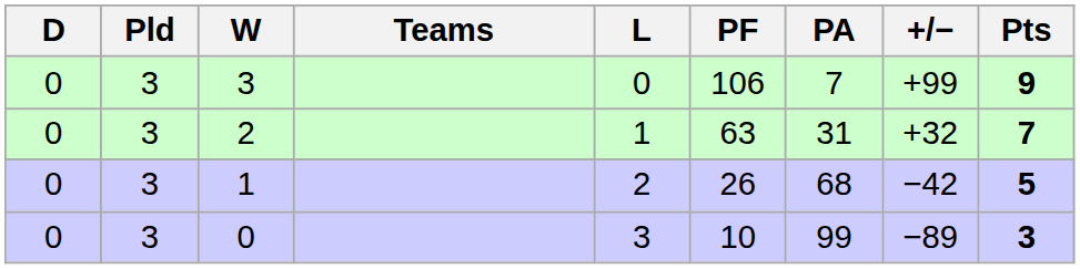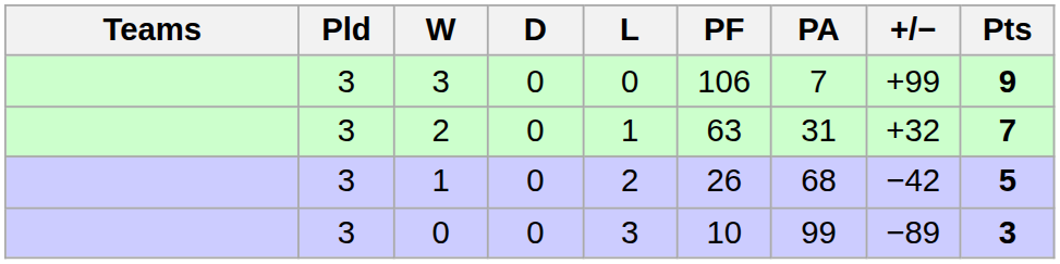columns swapped: Teams <-> D
